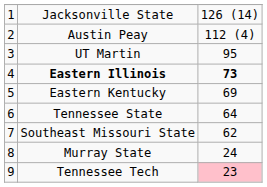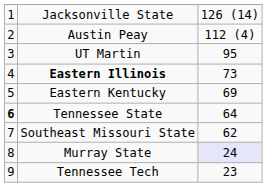Eastern Illinois | column 3: bold -> normal
Tennessee State | column 1: normal -> bold
Murray State | column 3: no background -> lavender background
Tennessee Tech | column 3: pink background -> no background
